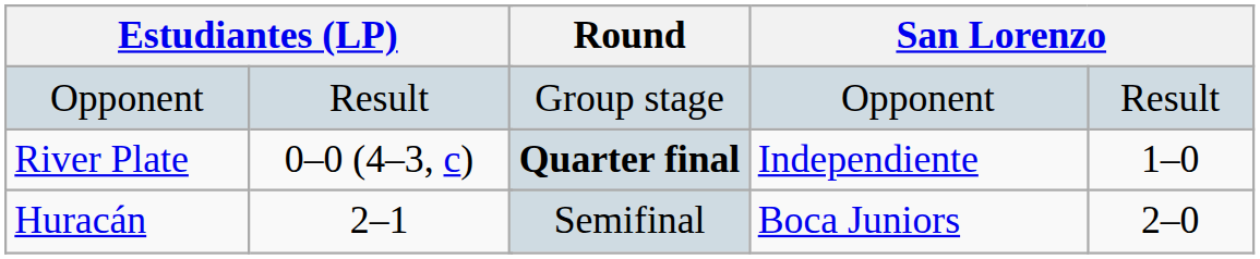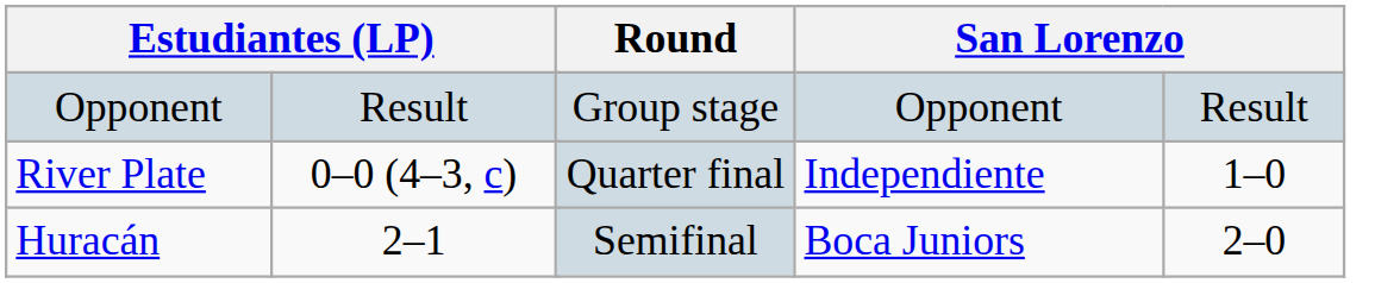River Plate | Round: bold -> normal
